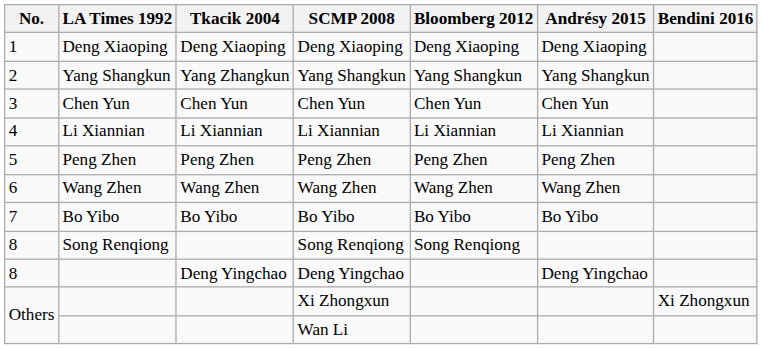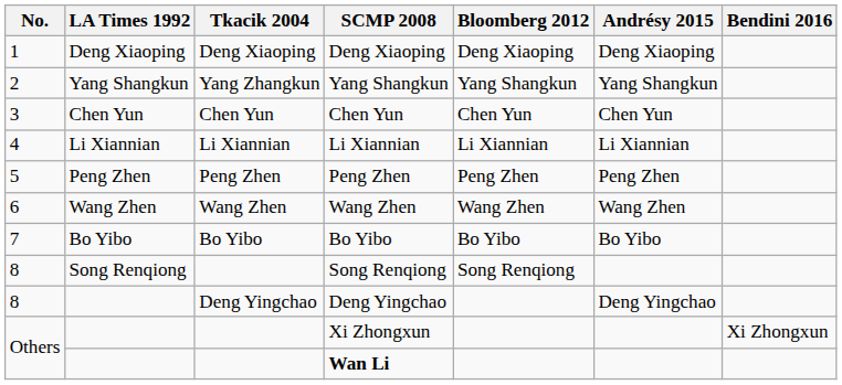Wan Li | SCMP 2008: normal -> bold
